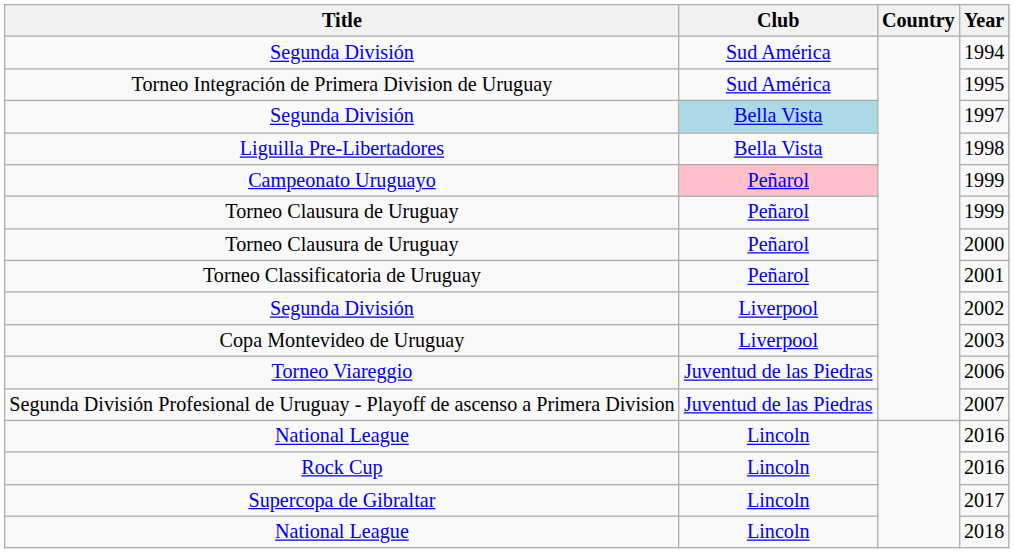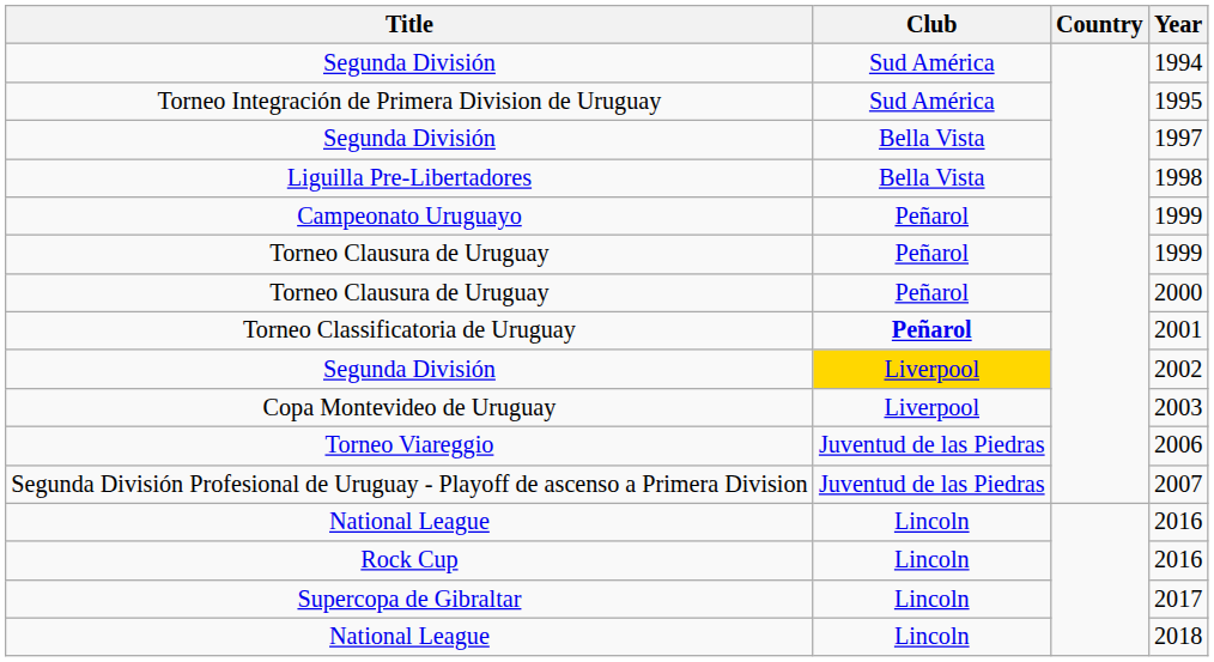1997 | Club: lightblue background -> no background
Campeonato Uruguayo / 1999 | Club: pink background -> no background
2001 | Club: normal -> bold
2002 | Club: no background -> gold background
